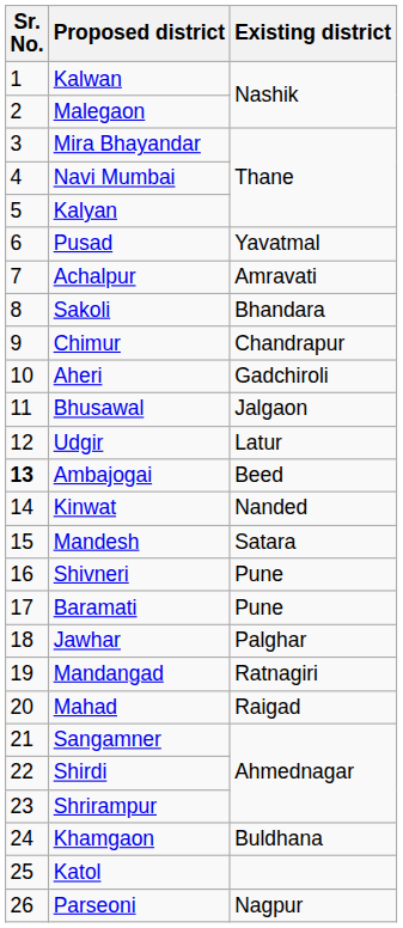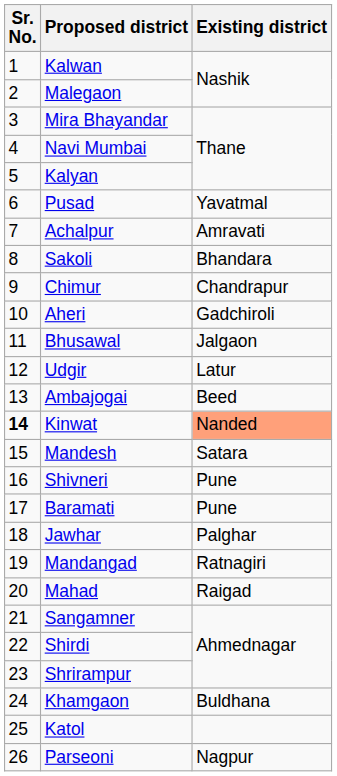Ambajogai | Sr. No.: bold -> normal
Kinwat | Sr. No.: normal -> bold
Kinwat | Existing district: no background -> lightsalmon background
